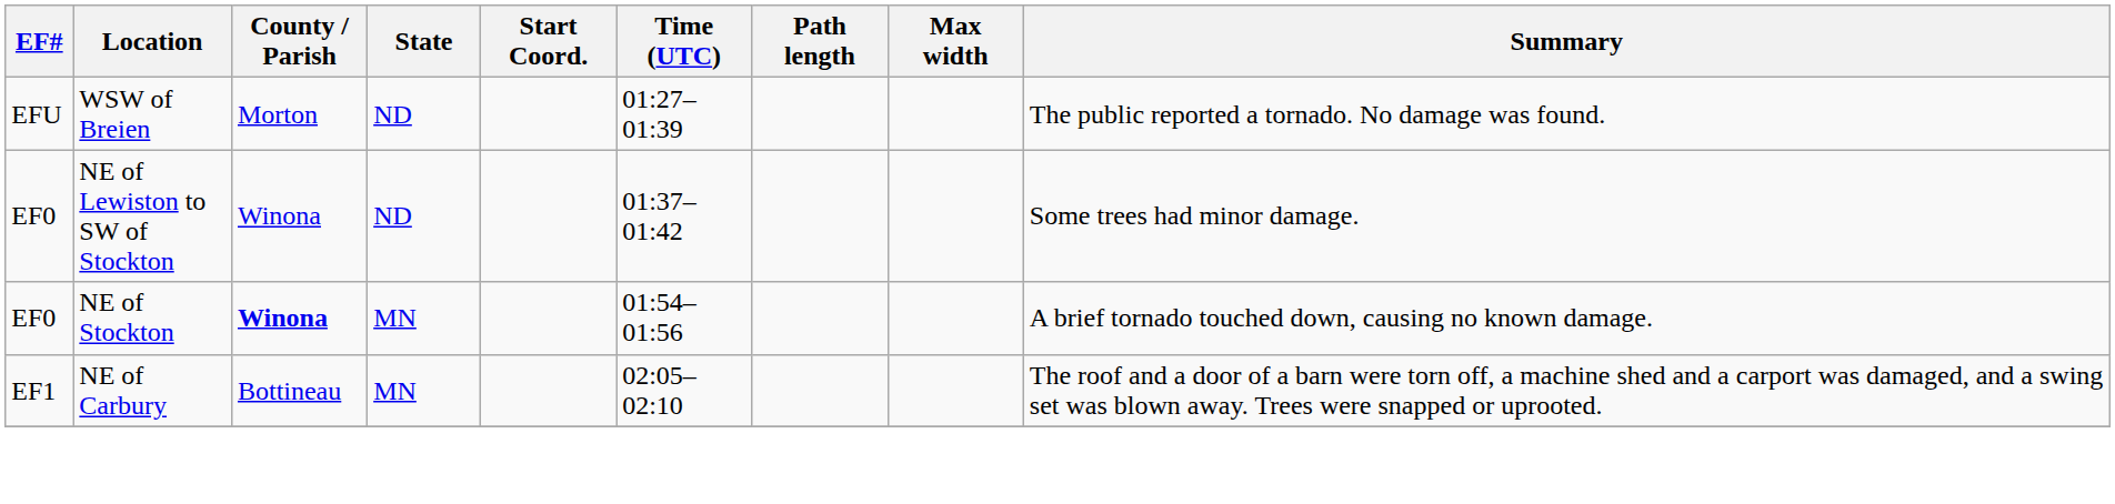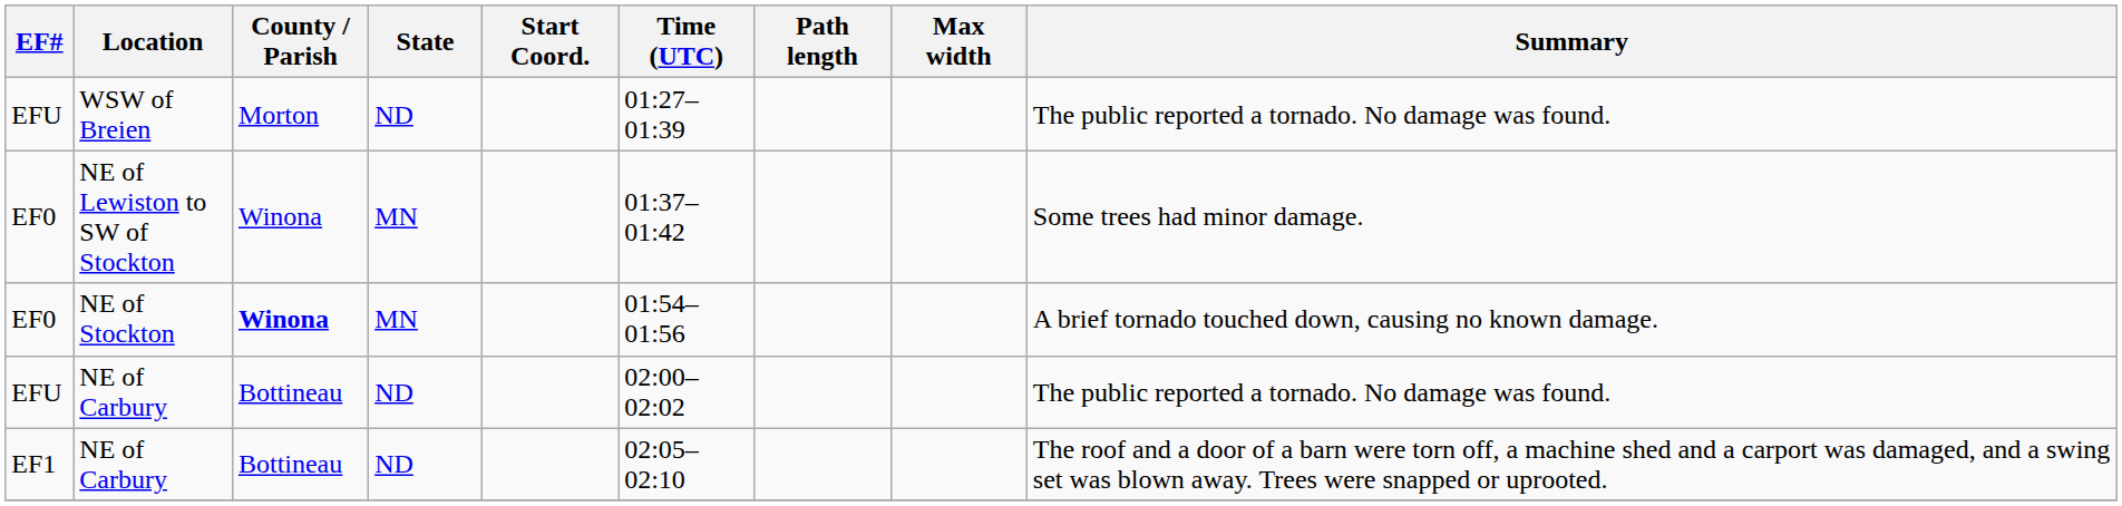NE of Lewiston to SW of Stockton | State: ND -> MN
+ row: EFU | NE of Carbury | Bottineau | ND | 02:00–02:02 | The public reported a tornado. No damage was found.
EF1 / NE of Carbury | State: MN -> ND
